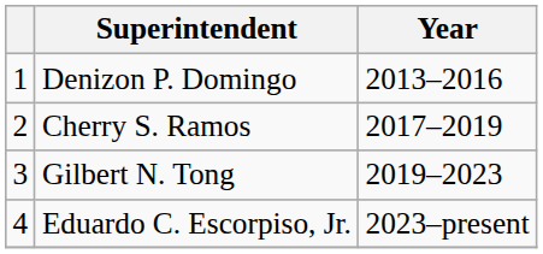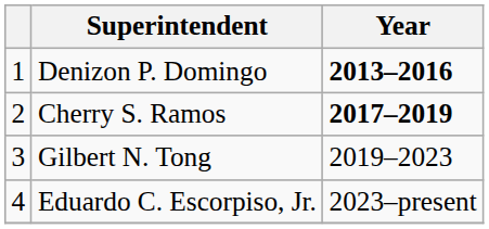Denizon P. Domingo | Year: normal -> bold
Cherry S. Ramos | Year: normal -> bold
